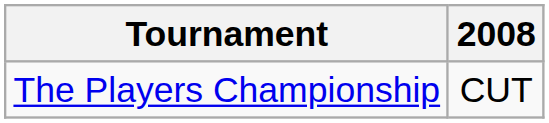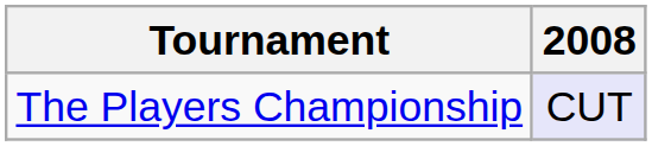The Players Championship | 2008: no background -> lavender background
